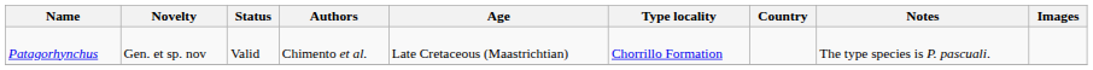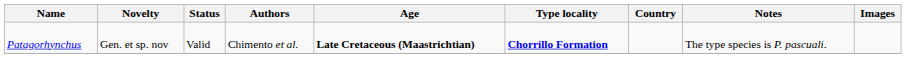Patagorhynchus | Age: normal -> bold
Patagorhynchus | Type locality: normal -> bold
